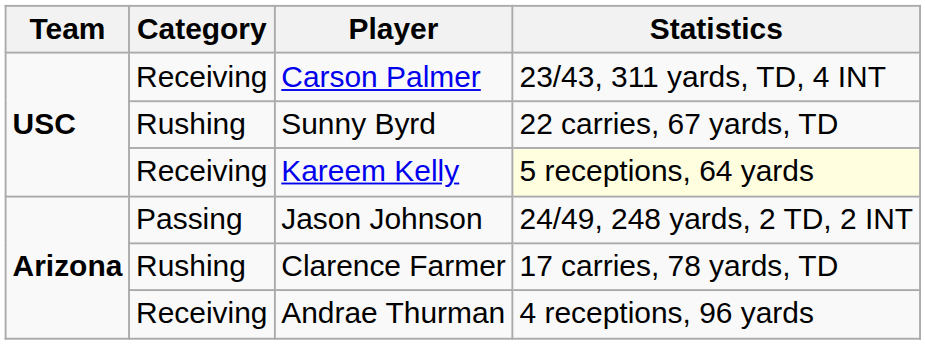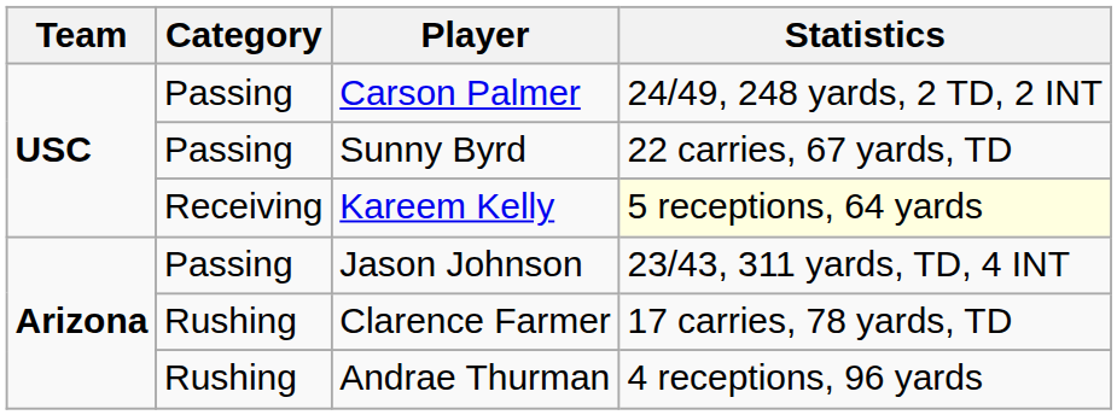Carson Palmer | Category: Receiving -> Passing
Carson Palmer | Statistics: 23/43, 311 yards, TD, 4 INT -> 24/49, 248 yards, 2 TD, 2 INT
Sunny Byrd | Category: Rushing -> Passing
Jason Johnson | Statistics: 24/49, 248 yards, 2 TD, 2 INT -> 23/43, 311 yards, TD, 4 INT
Andrae Thurman | Category: Receiving -> Rushing
